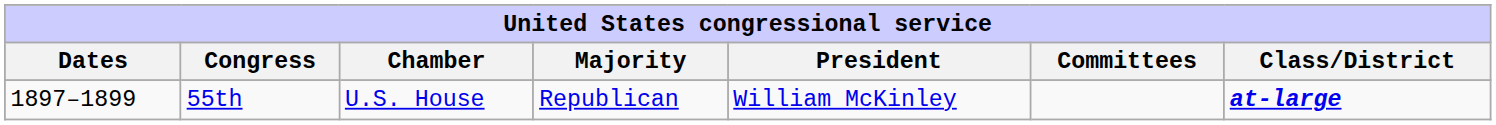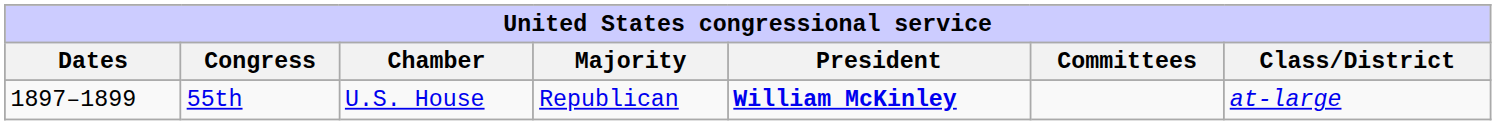55th | President: normal -> bold
55th | Class/District: bold -> normal
